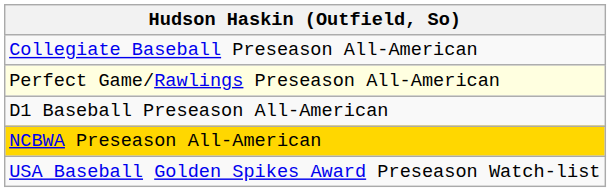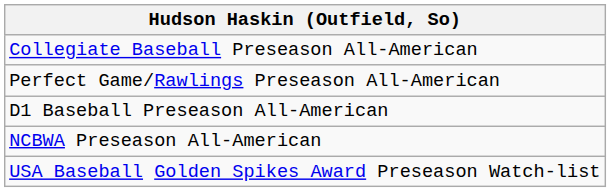Perfect Game/Rawlings Preseason All-American | column 1: lightyellow background -> no background
NCBWA Preseason All-American | column 1: gold background -> no background
